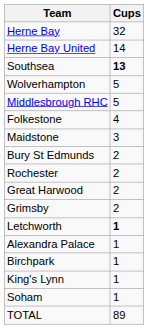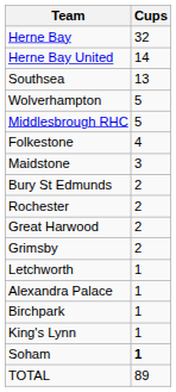Southsea | Cups: bold -> normal
Letchworth | Cups: bold -> normal
Soham | Cups: normal -> bold
